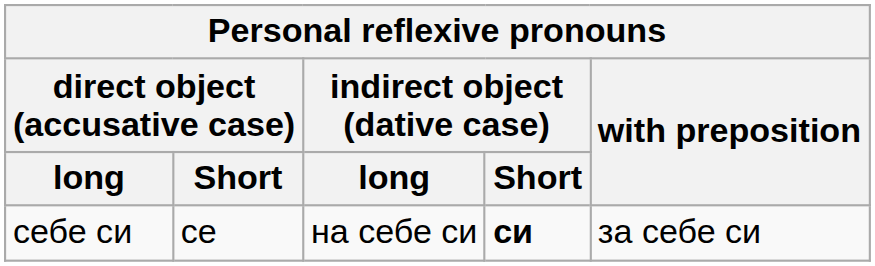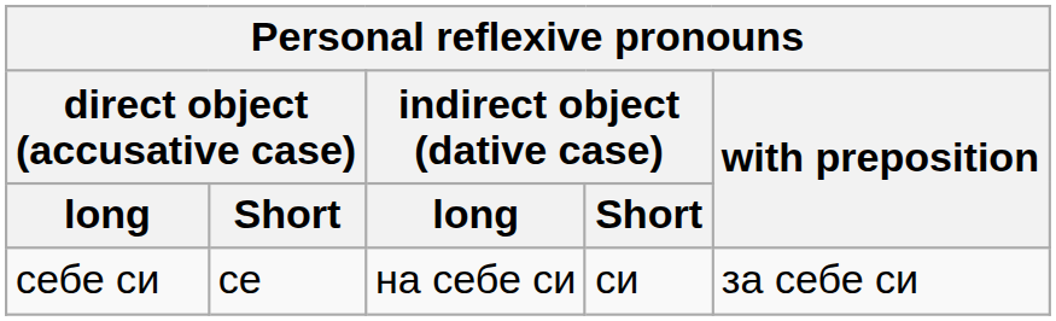себе си | indirect object (dative case) / Short: bold -> normal
